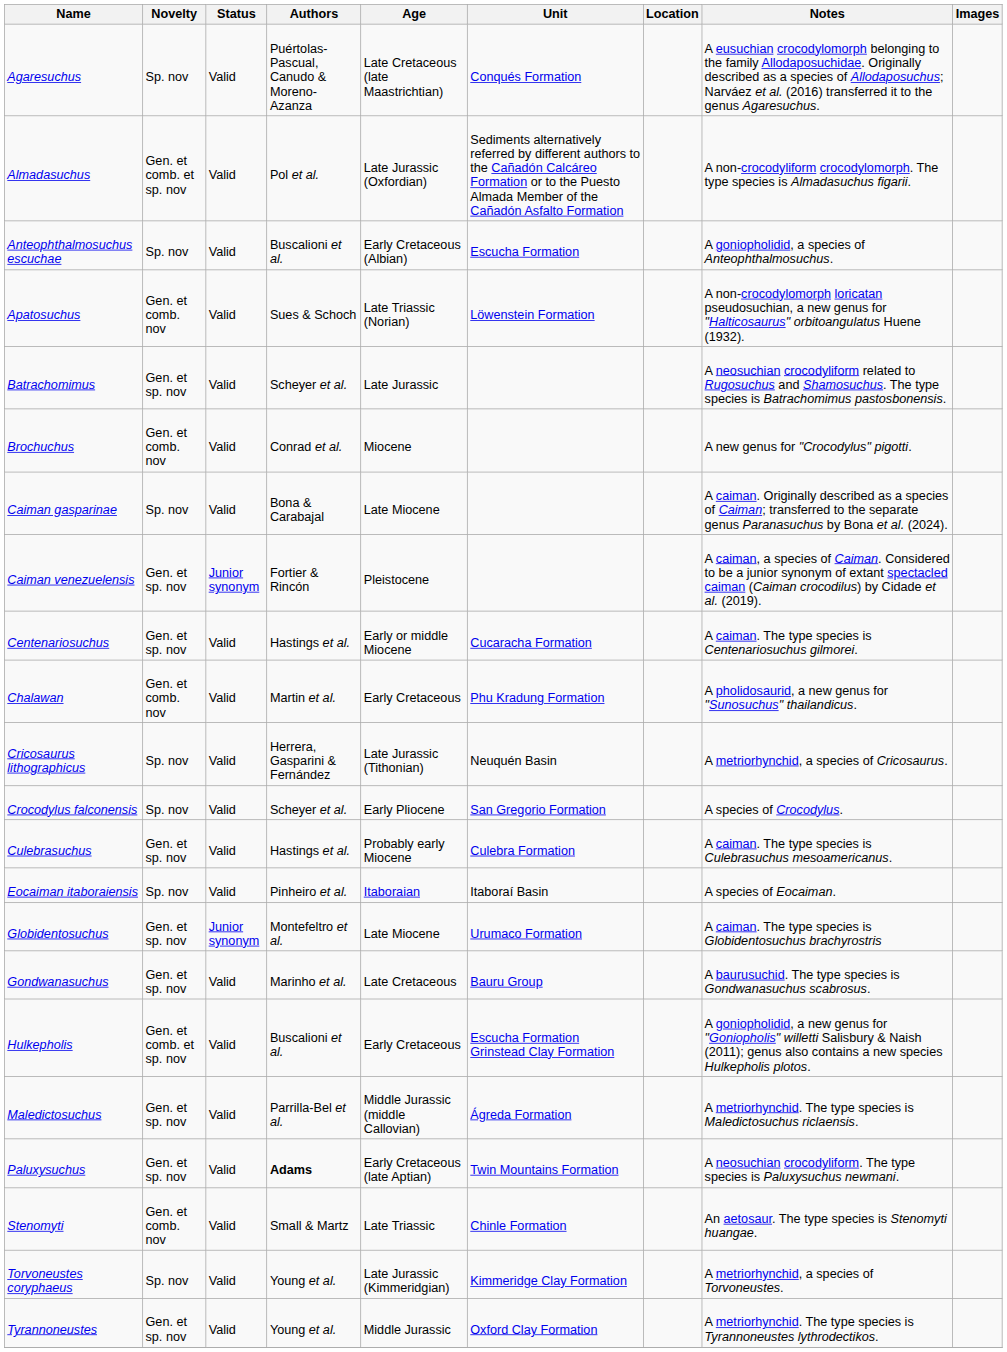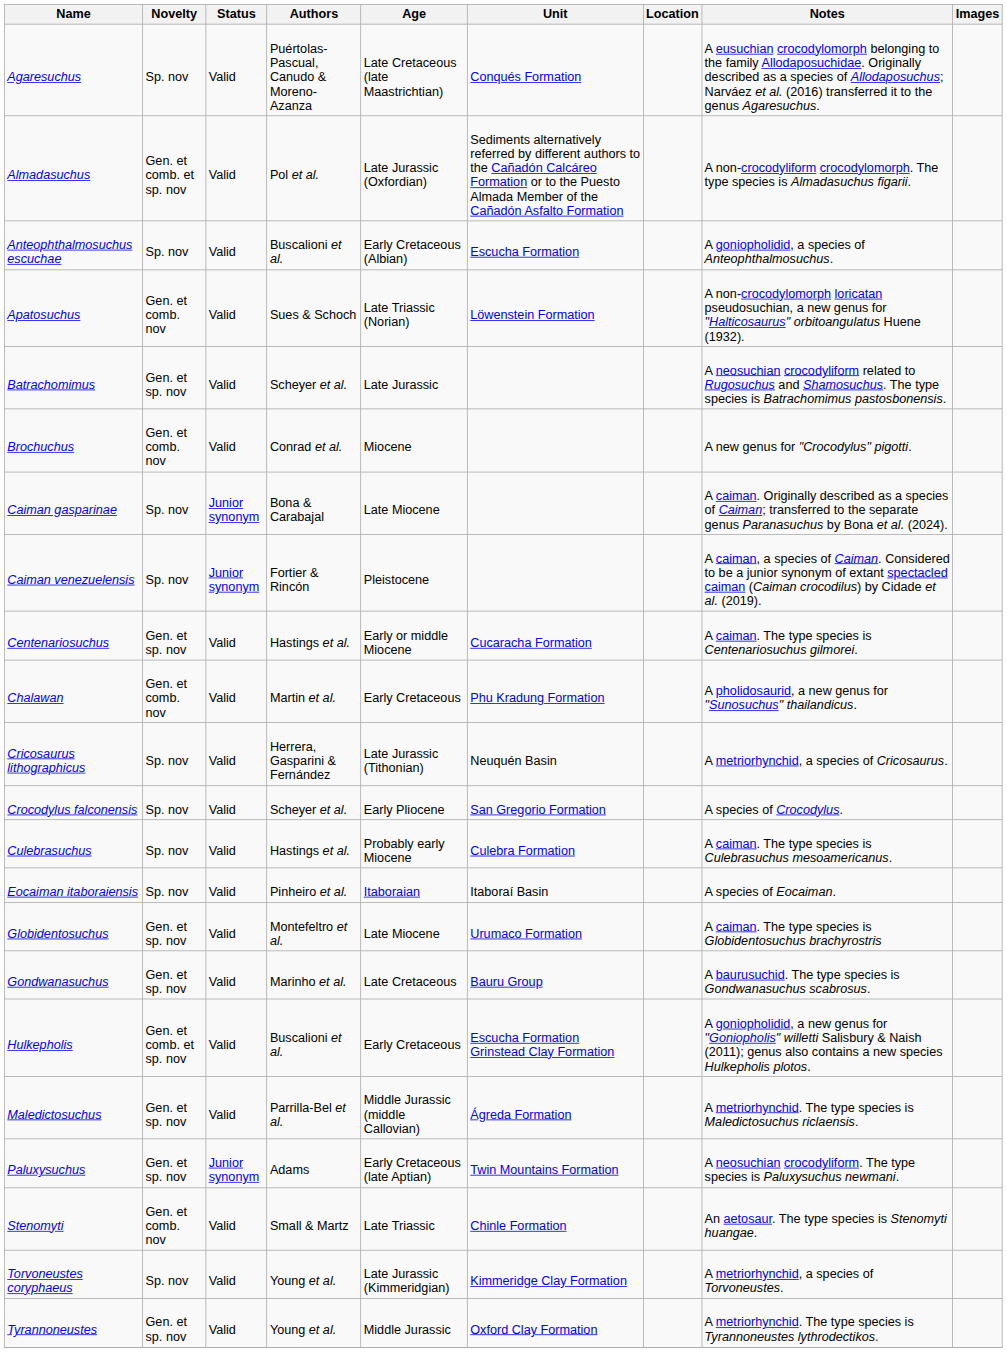Caiman gasparinae | Status: Valid -> Junior synonym
Caiman venezuelensis | Novelty: Gen. et sp. nov -> Sp. nov
Culebrasuchus | Novelty: Gen. et sp. nov -> Sp. nov
Globidentosuchus | Status: Junior synonym -> Valid
Paluxysuchus | Status: Valid -> Junior synonym
Paluxysuchus | Authors: bold -> normal
